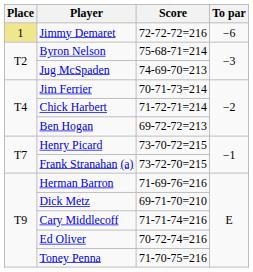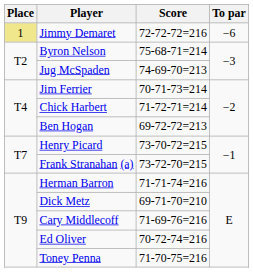Herman Barron | Score: 71-69-76=216 -> 71-71-74=216
Cary Middlecoff | Score: 71-71-74=216 -> 71-69-76=216
